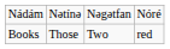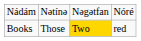Books | column 3: no background -> gold background
